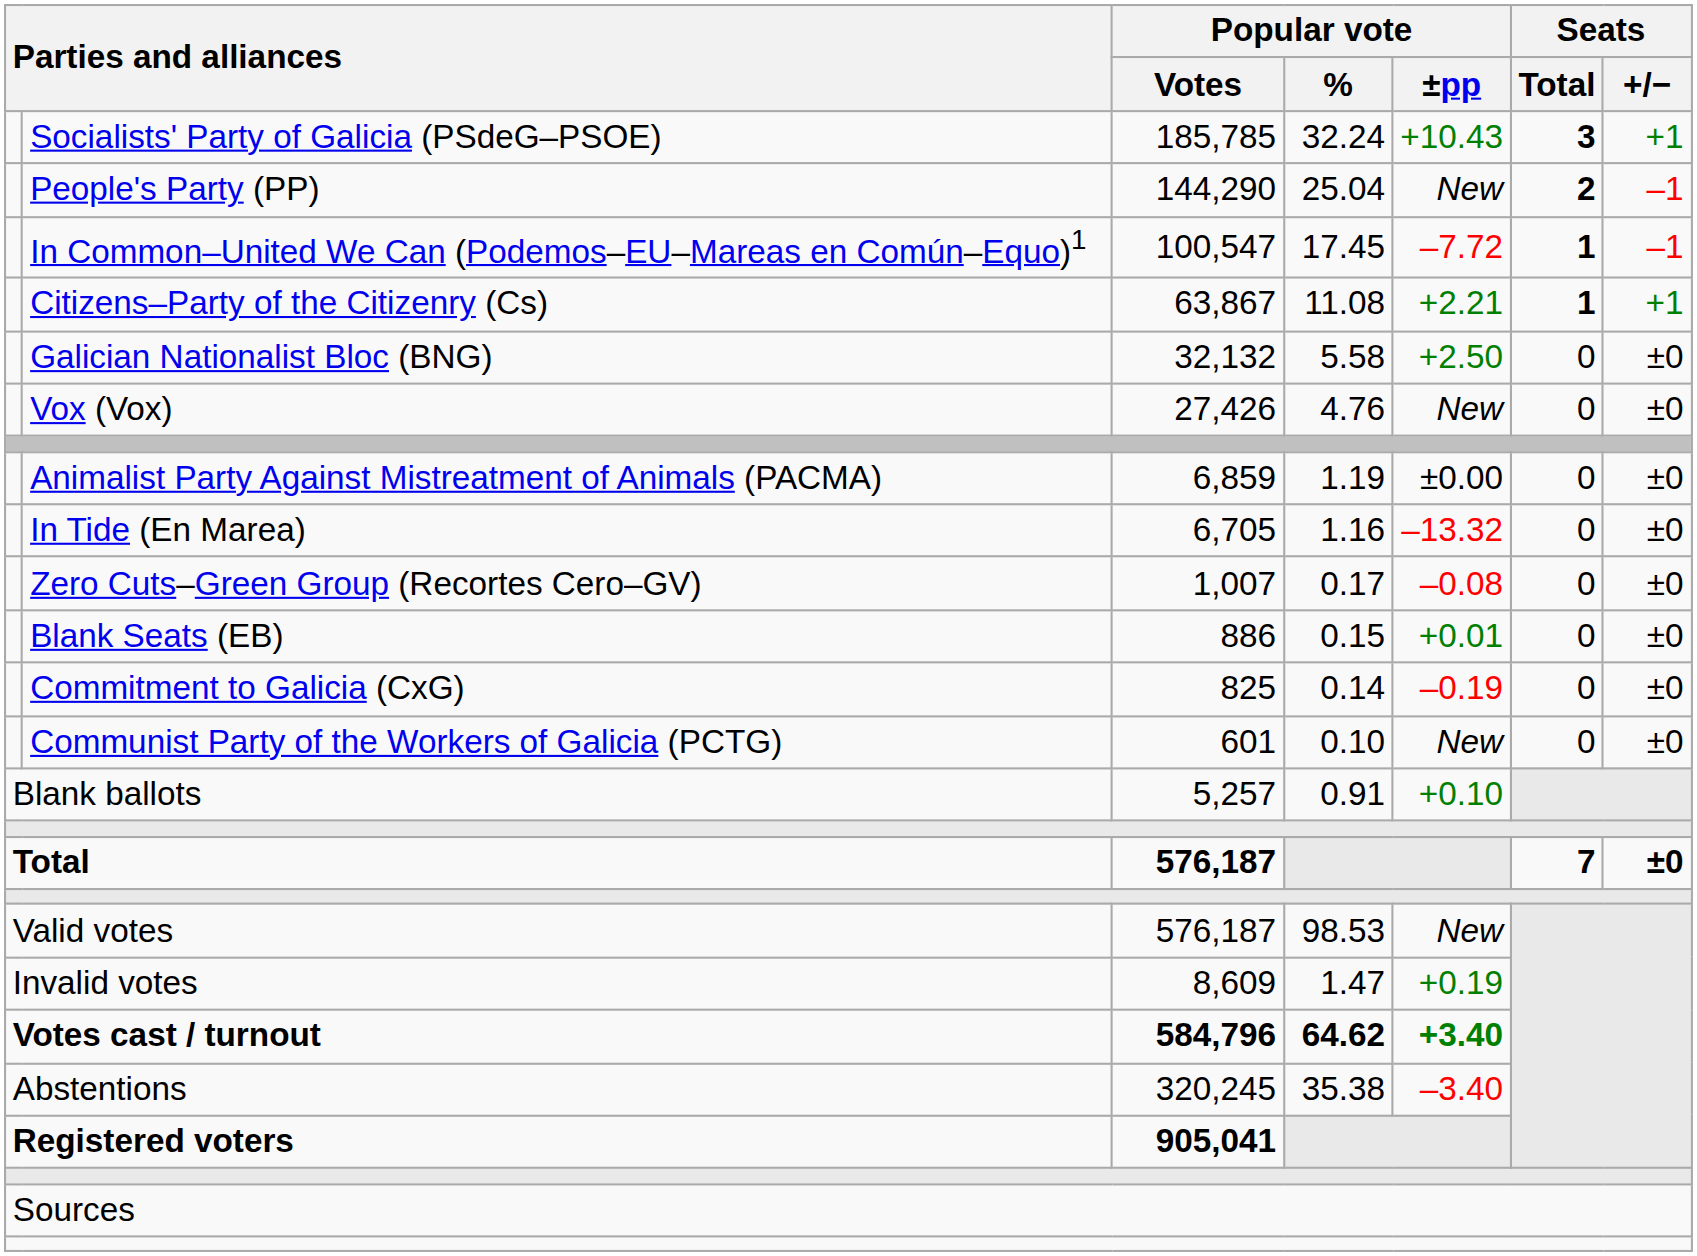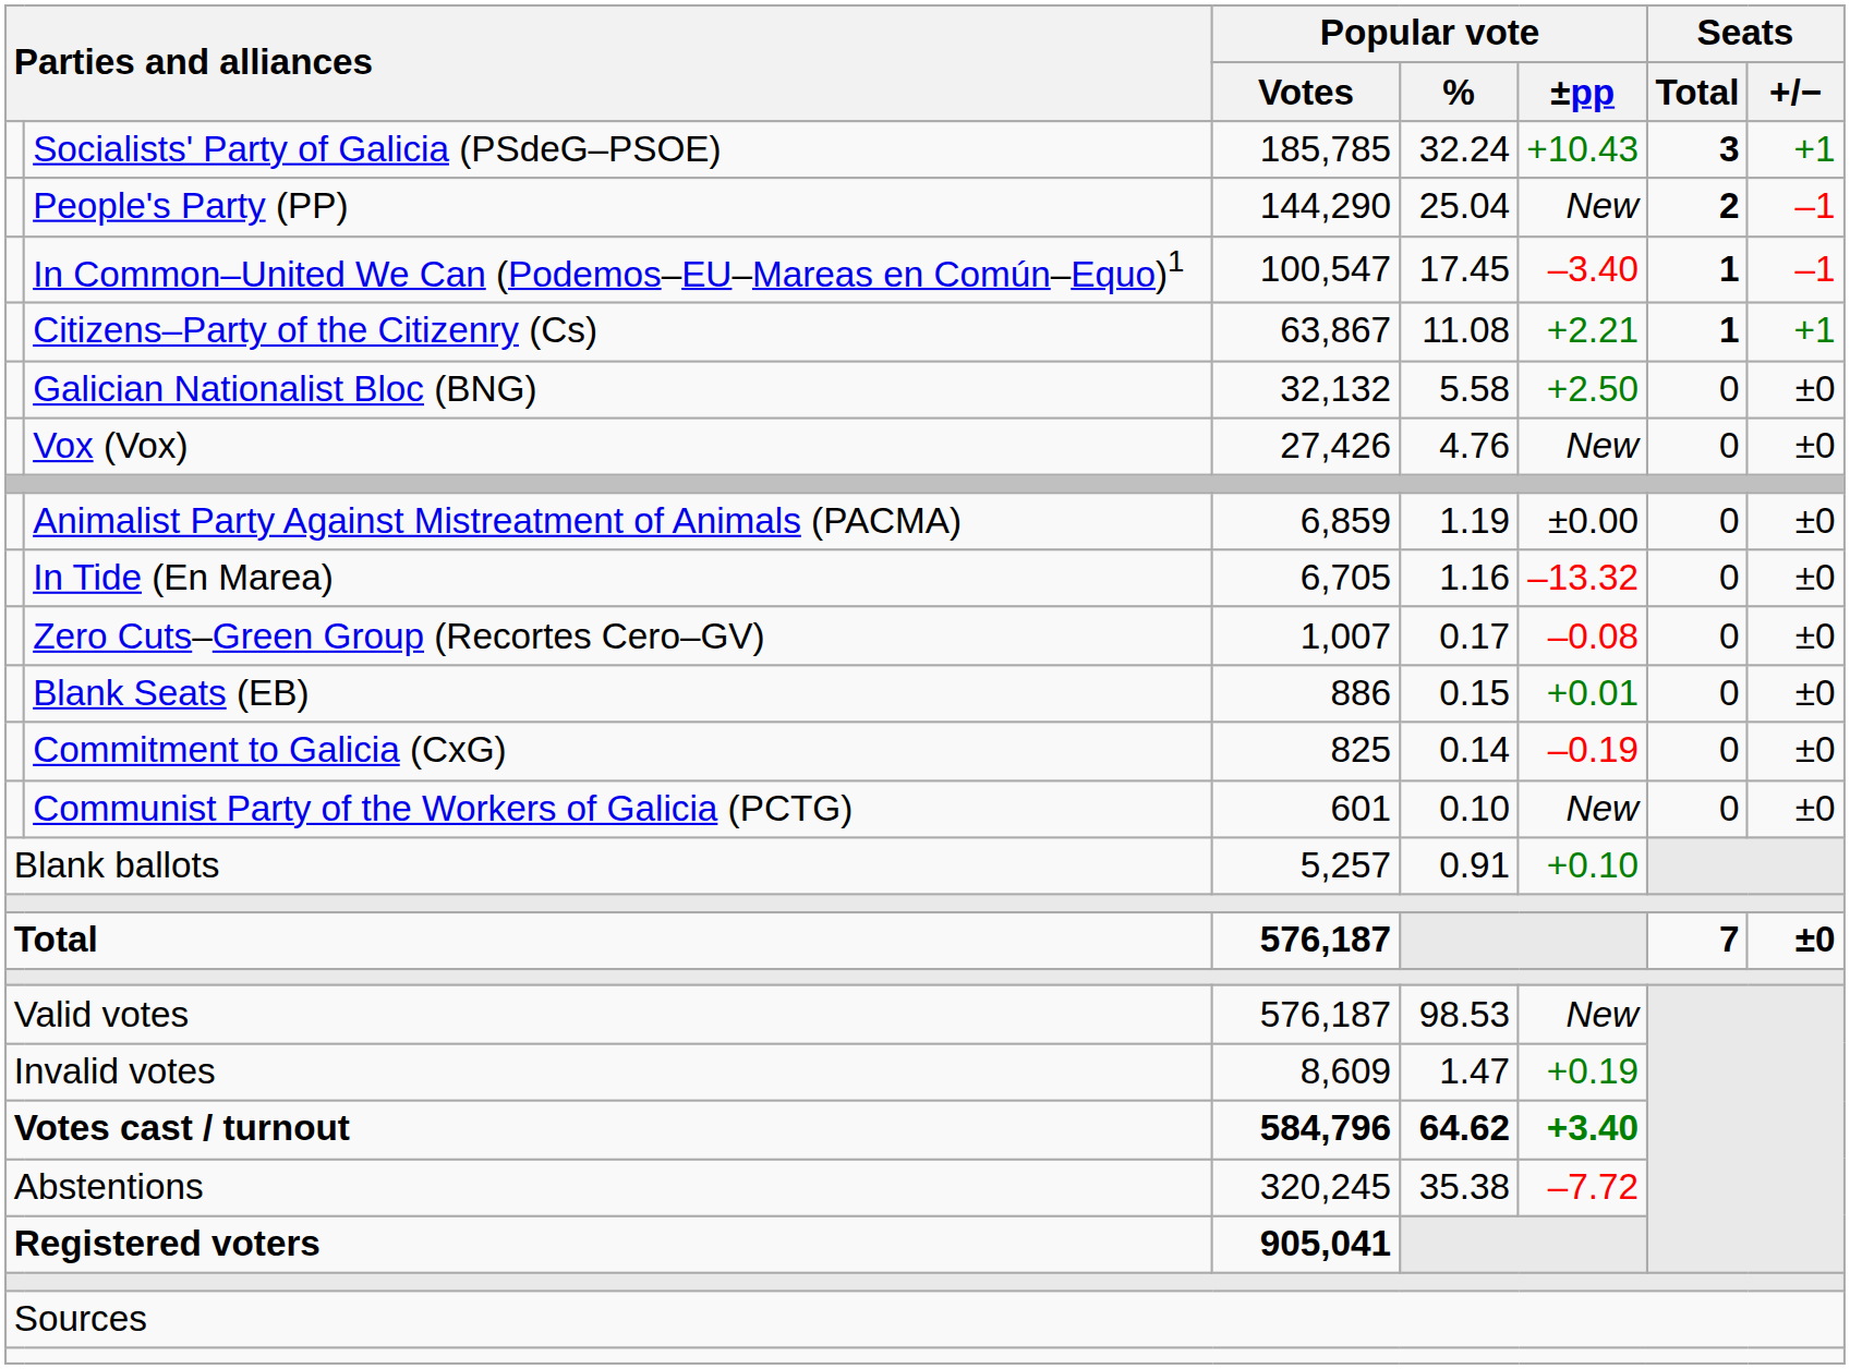In Common–United We Can (Podemos–EU–Mareas en Común–Equo)1 | Popular vote / ±pp: –7.72 -> –3.40
Abstentions | Popular vote / ±pp: –3.40 -> –7.72
